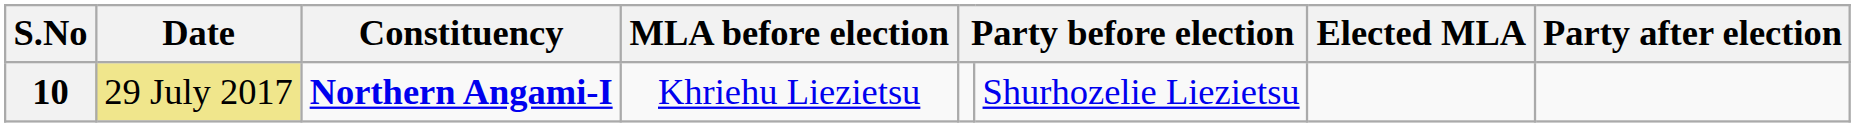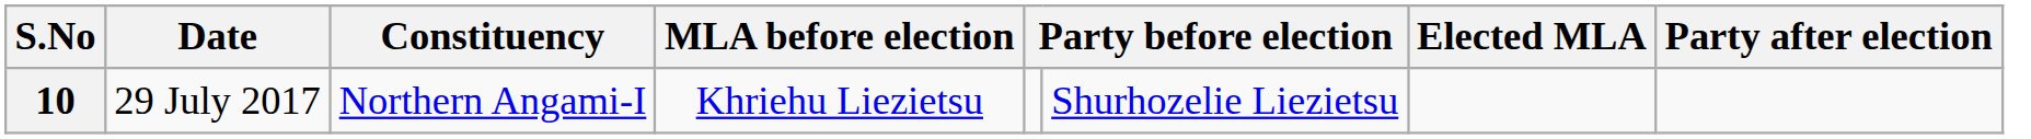10 | Date: khaki background -> no background
10 | Constituency: bold -> normal
